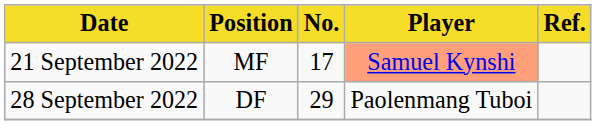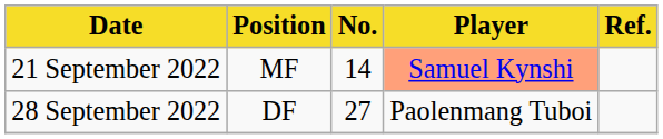21 September 2022 | No.: 17 -> 14
28 September 2022 | No.: 29 -> 27
